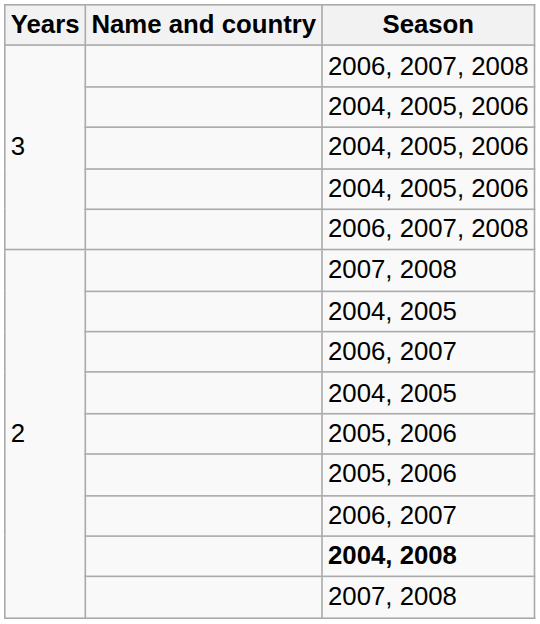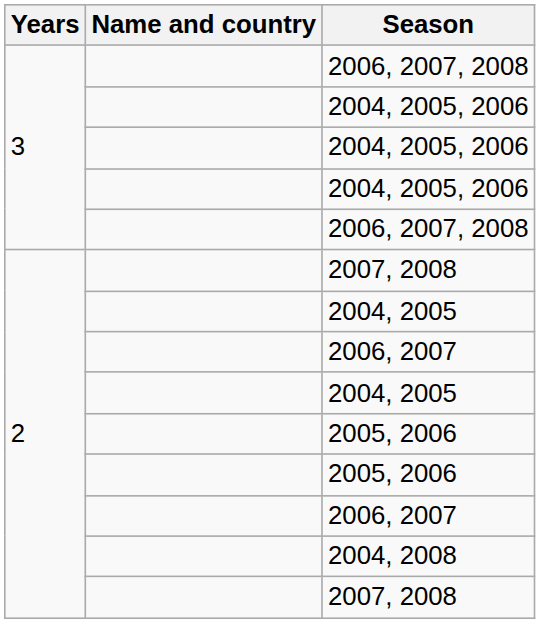2004, 2008 | Season: bold -> normal
